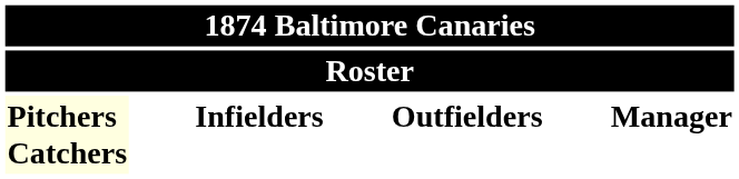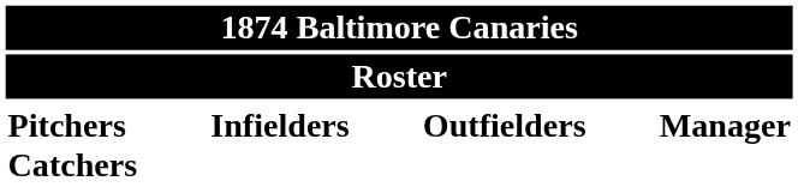Pitchers Catchers | column 1: lightyellow background -> no background
